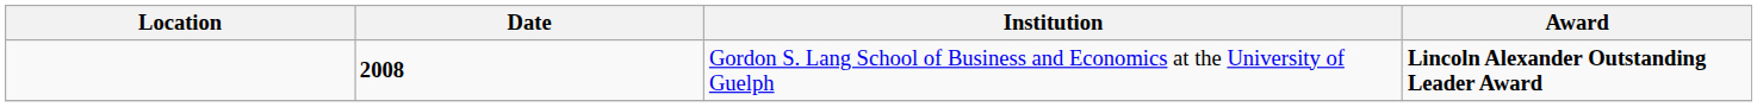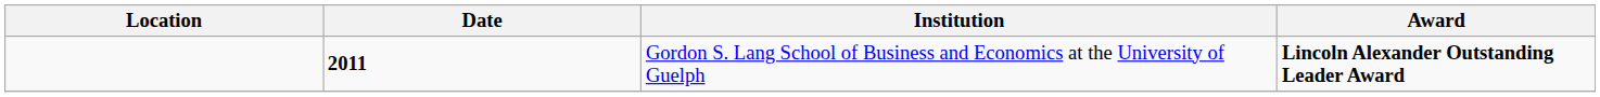row 2 | Date: 2008 -> 2011
